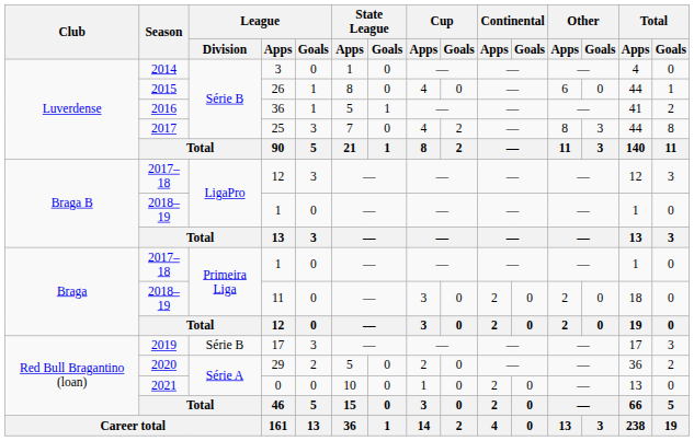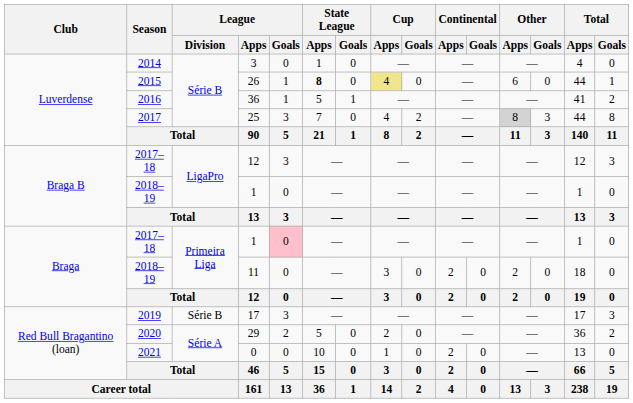26 | State League / Apps: normal -> bold
26 | Cup / Apps: no background -> khaki background
25 | Other / Apps: no background -> lightgrey background
2017–18 / 1 | League / Goals: no background -> pink background
